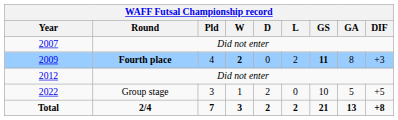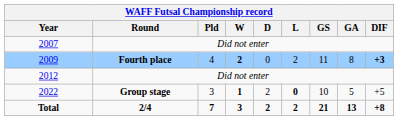2009 | GS: bold -> normal
2009 | DIF: normal -> bold
2022 | Round: normal -> bold
2022 | W: normal -> bold
2022 | L: normal -> bold
